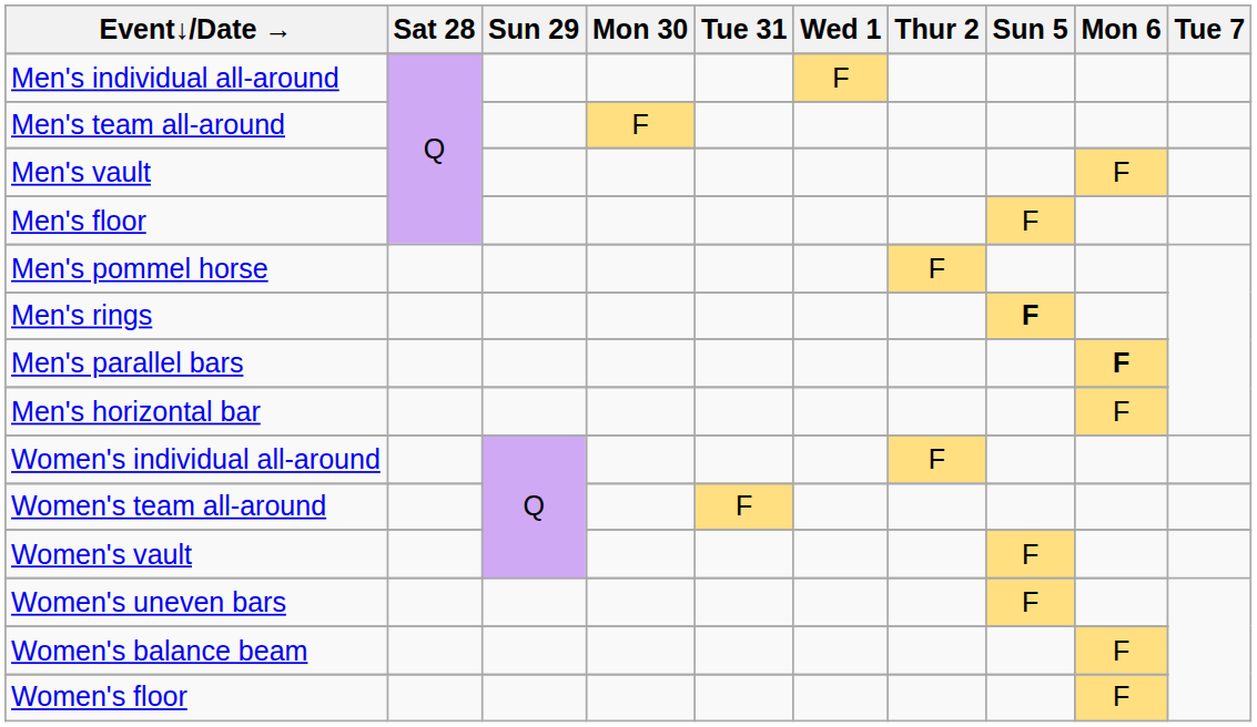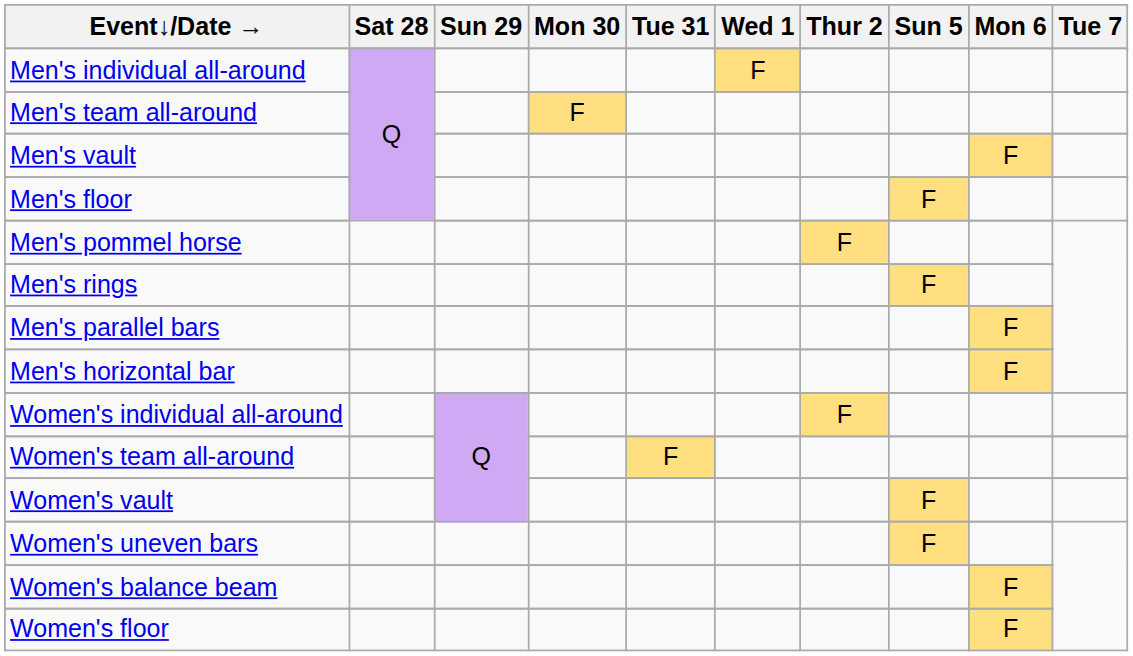Men's rings | Sun 5: bold -> normal
Men's parallel bars | Mon 6: bold -> normal
